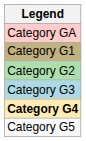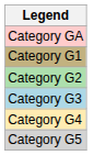row 6 | column 1: bold -> normal
row 7 | column 1: no background -> lightgrey background
